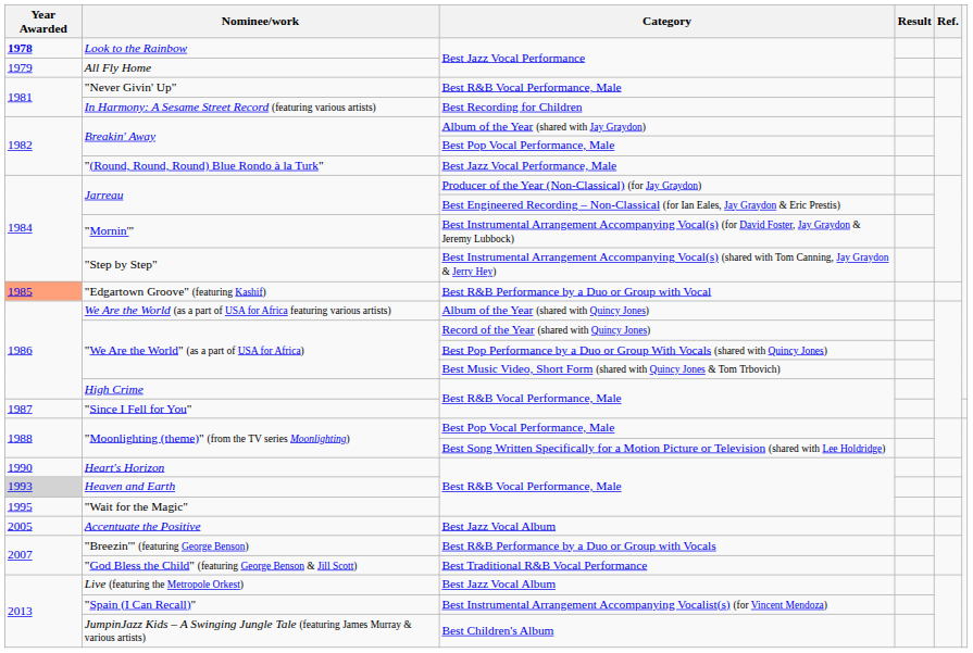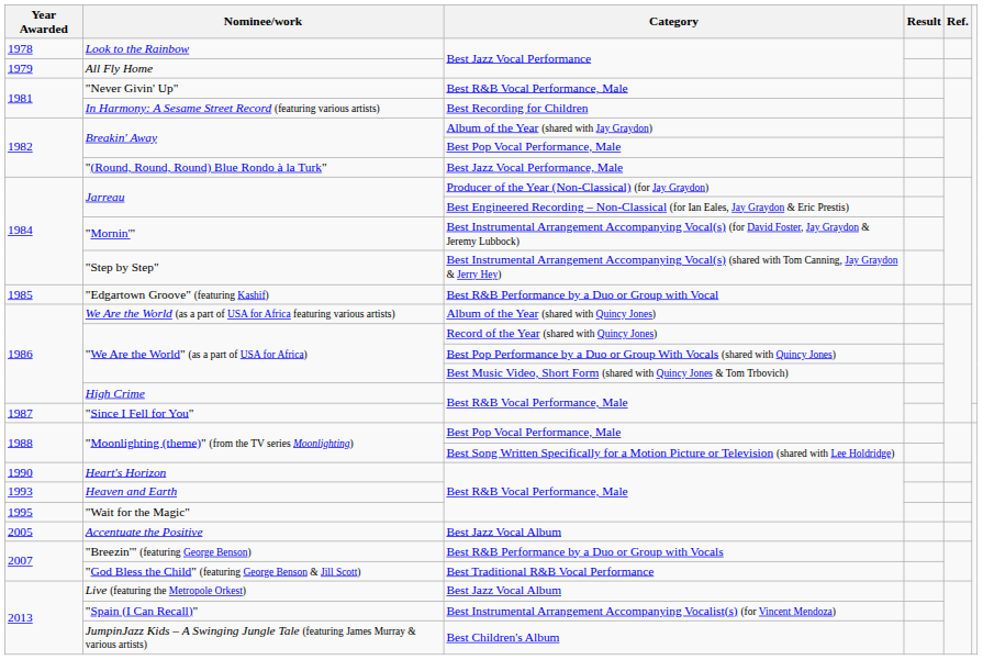Look to the Rainbow | Year Awarded: bold -> normal
"Edgartown Groove" (featuring Kashif) | Year Awarded: lightsalmon background -> no background
Heaven and Earth | Year Awarded: lightgrey background -> no background
